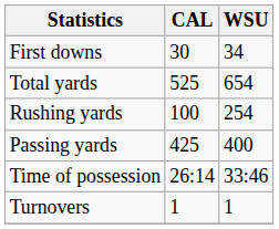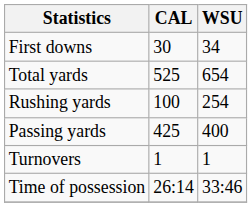rows swapped: Turnovers <-> Time of possession
